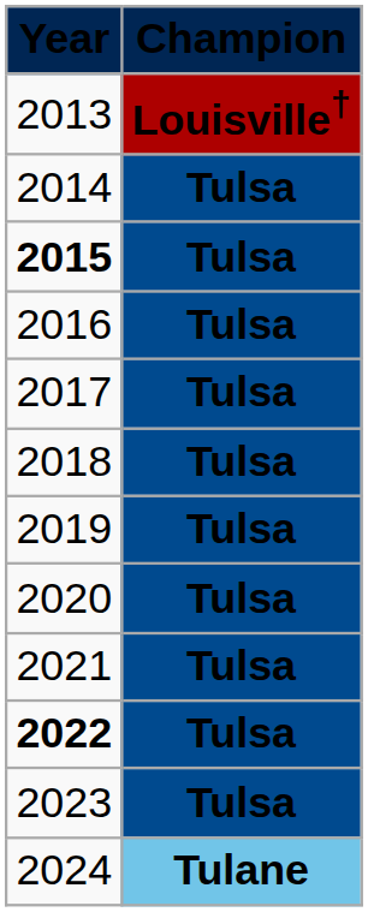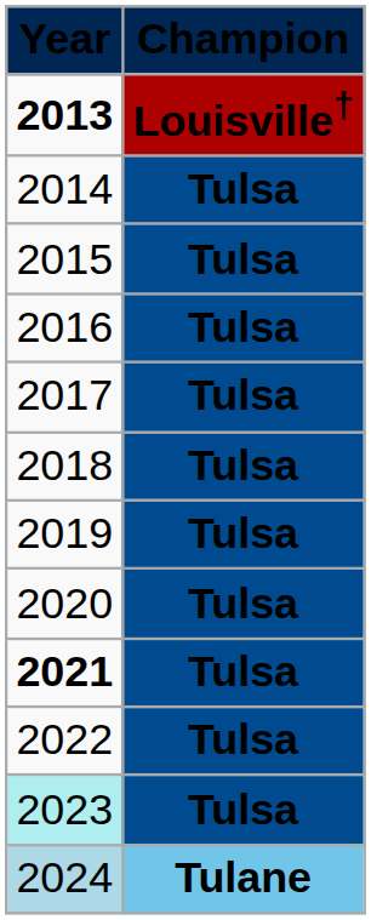2013 | Year: normal -> bold
2015 | Year: bold -> normal
2021 | Year: normal -> bold
2022 | Year: bold -> normal
2023 | Year: no background -> paleturquoise background
2024 | Year: no background -> lightblue background
